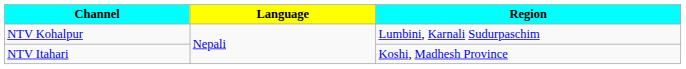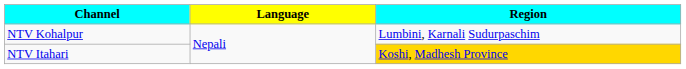NTV Itahari | Region: no background -> gold background
